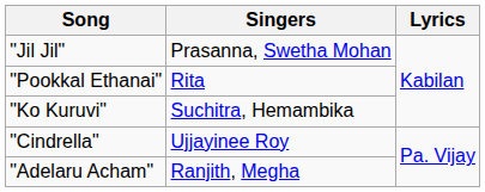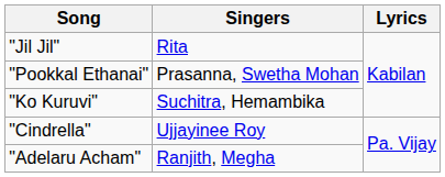"Jil Jil" | Singers: Prasanna, Swetha Mohan -> Rita
"Pookkal Ethanai" | Singers: Rita -> Prasanna, Swetha Mohan
